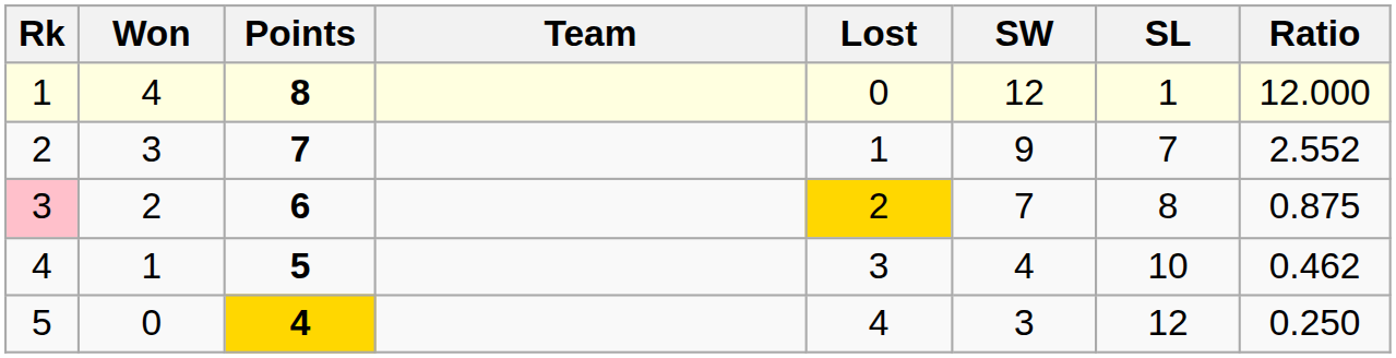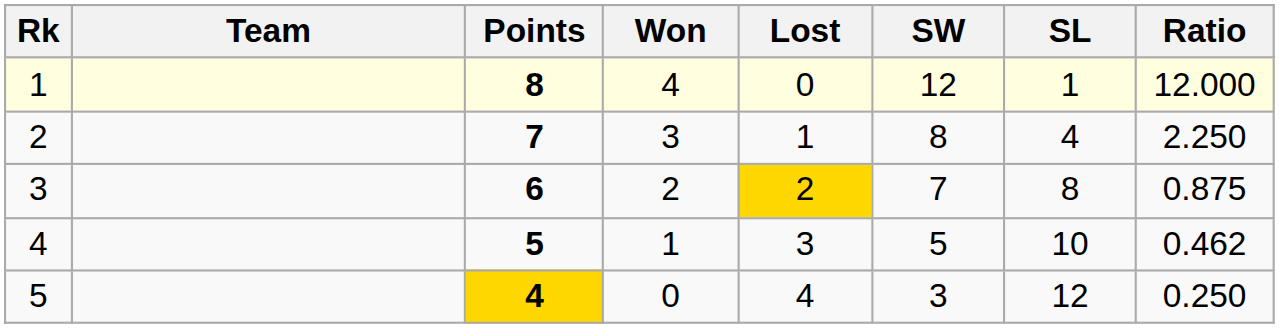columns swapped: Team <-> Won
row 3 | SW: 9 -> 8
row 3 | SL: 7 -> 4
row 3 | Ratio: 2.552 -> 2.250
row 4 | Rk: pink background -> no background
row 5 | SW: 4 -> 5
